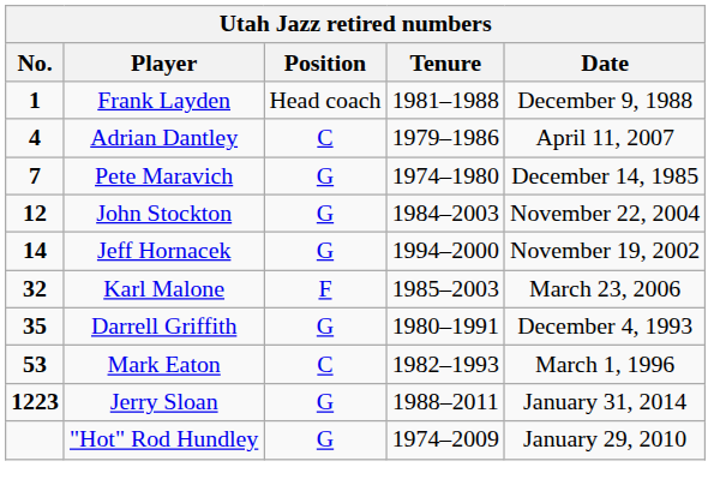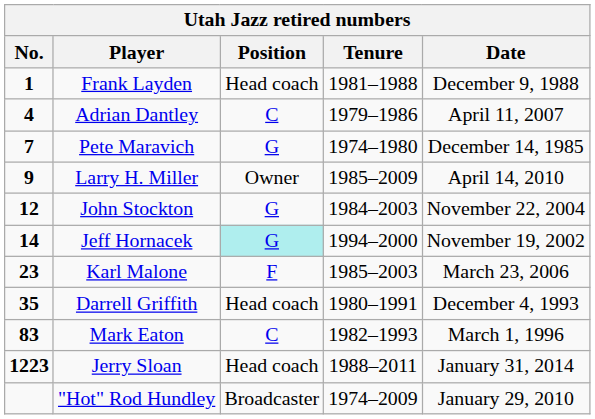+ row: 9 | Larry H. Miller | Owner | 1985–2009 | April 14, 2010
Jeff Hornacek | Position: no background -> paleturquoise background
Karl Malone | No.: 32 -> 23
Darrell Griffith | Position: G -> Head coach
Mark Eaton | No.: 53 -> 83
Jerry Sloan | Position: G -> Head coach
"Hot" Rod Hundley | Position: G -> Broadcaster
